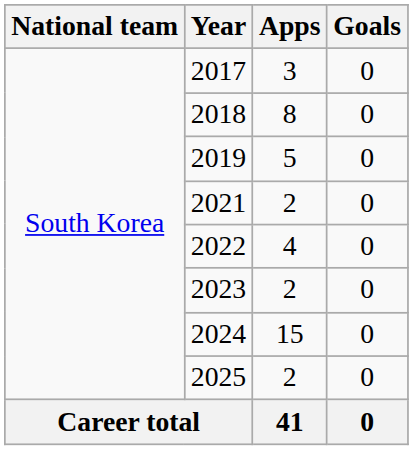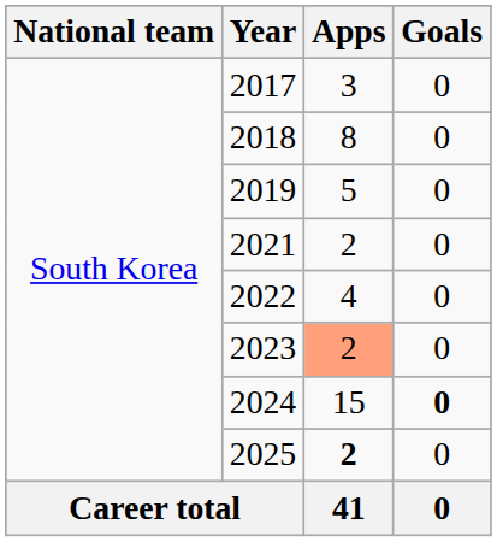2023 | Apps: no background -> lightsalmon background
2024 | Goals: normal -> bold
2025 | Apps: normal -> bold
